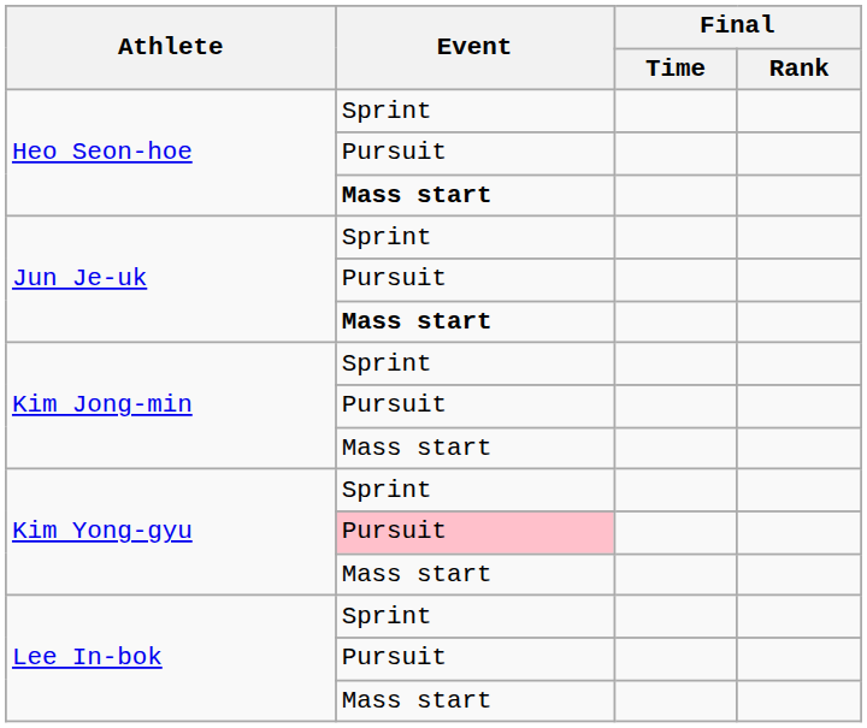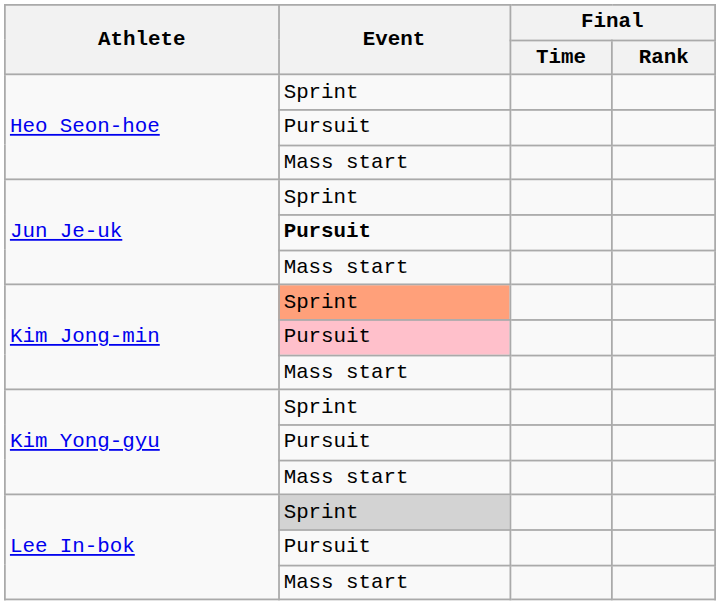Heo Seon-hoe / Mass start | Event: bold -> normal
Jun Je-uk / Pursuit | Event: normal -> bold
Jun Je-uk / Mass start | Event: bold -> normal
Kim Jong-min / Sprint | Event: no background -> lightsalmon background
Kim Jong-min / Pursuit | Event: no background -> pink background
Kim Yong-gyu / Pursuit | Event: pink background -> no background
Lee In-bok / Sprint | Event: no background -> lightgrey background
